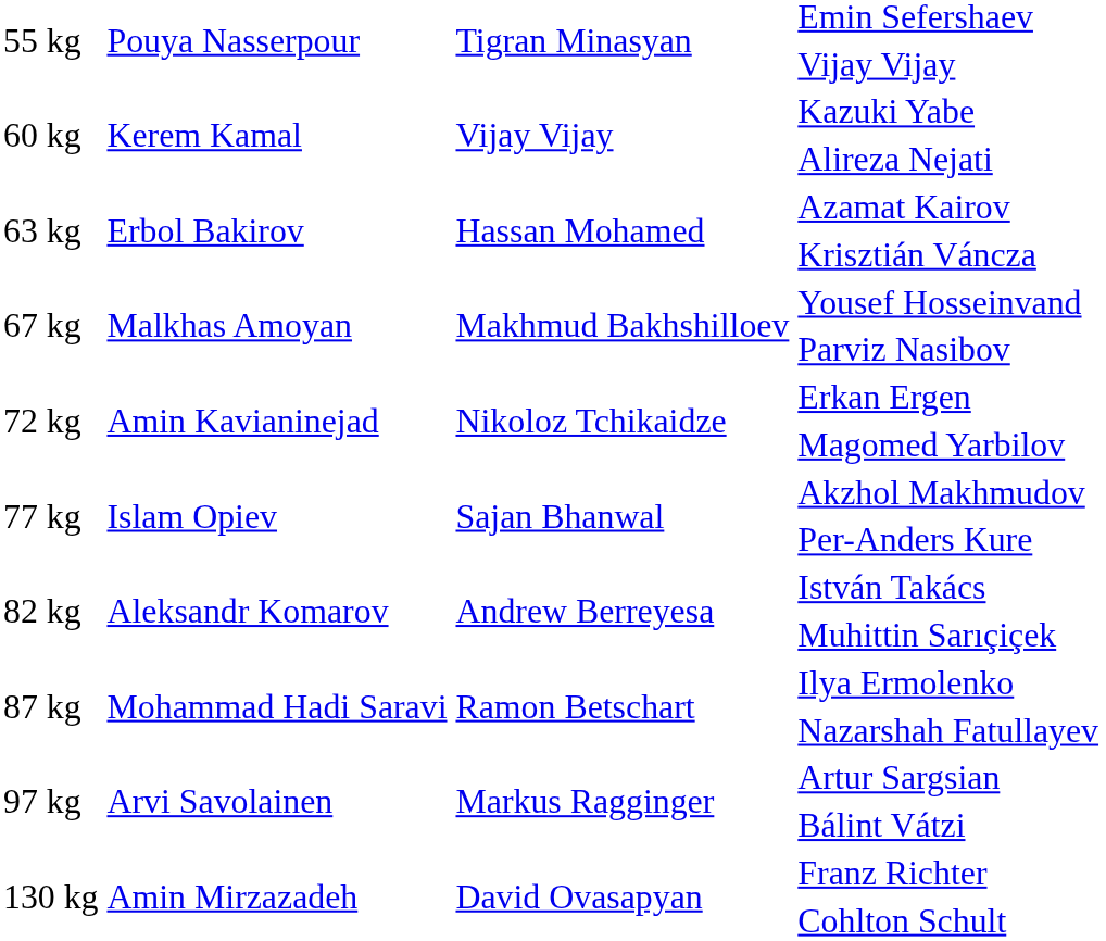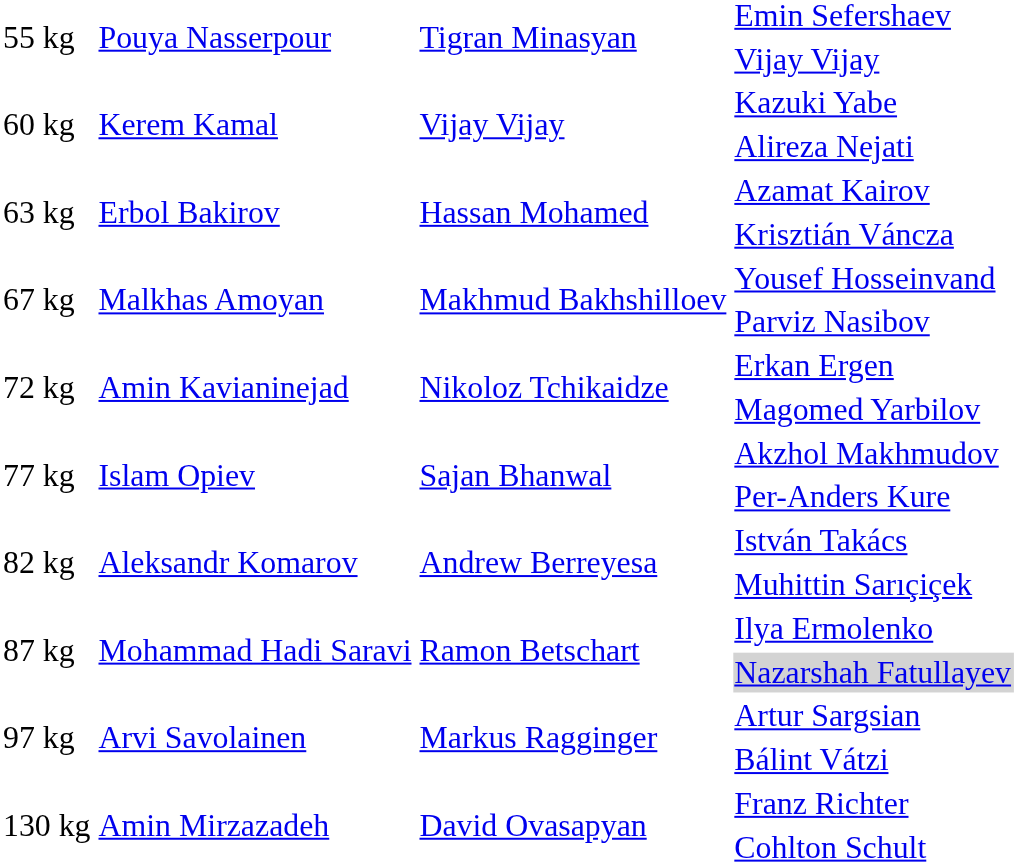Nazarshah Fatullayev | column 4: no background -> lightgrey background
